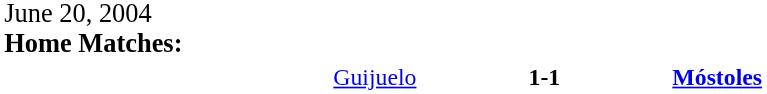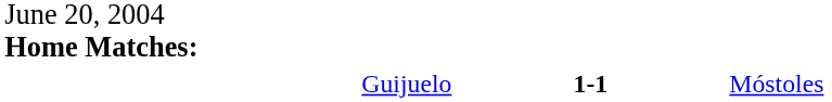Guijuelo | column 3: bold -> normal
